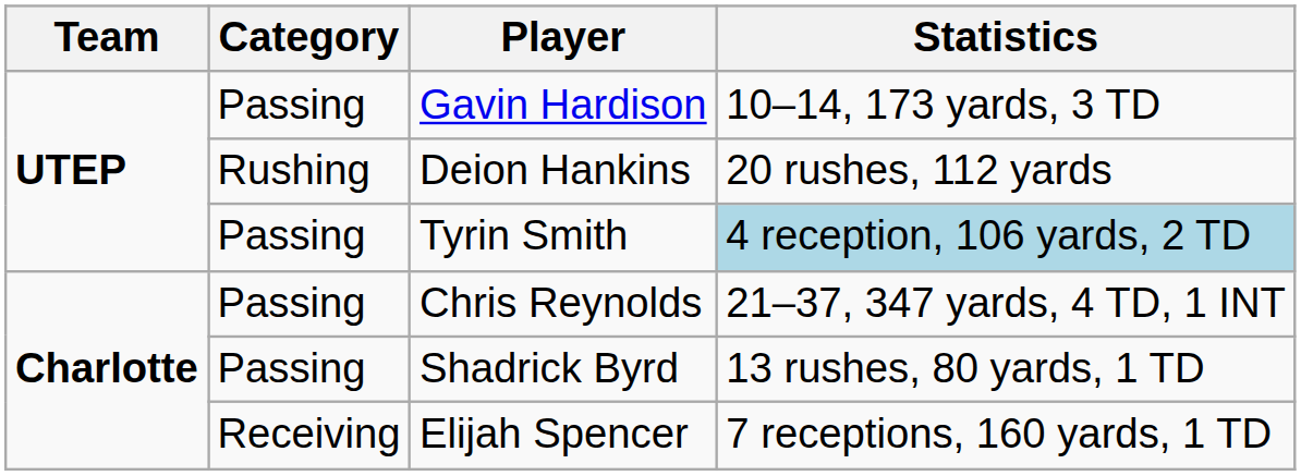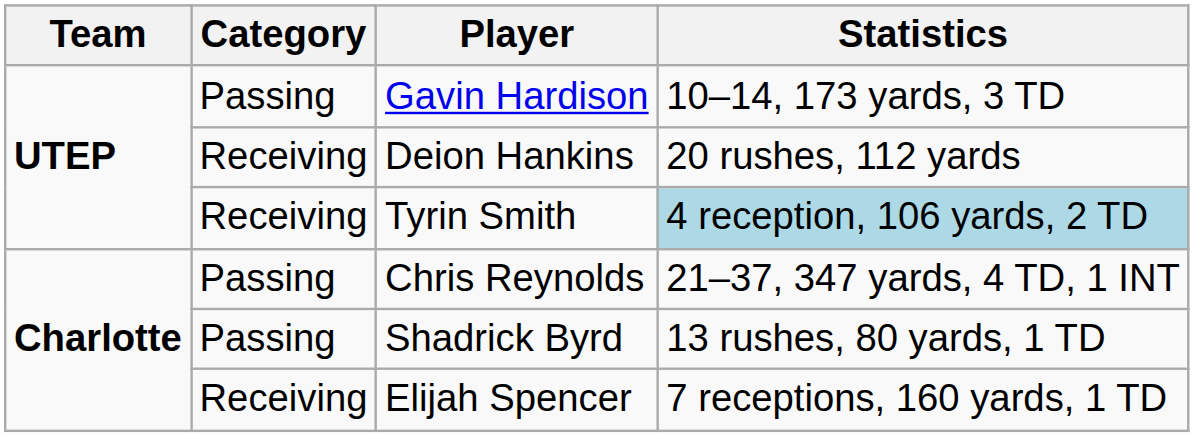Deion Hankins | Category: Rushing -> Receiving
Tyrin Smith | Category: Passing -> Receiving
